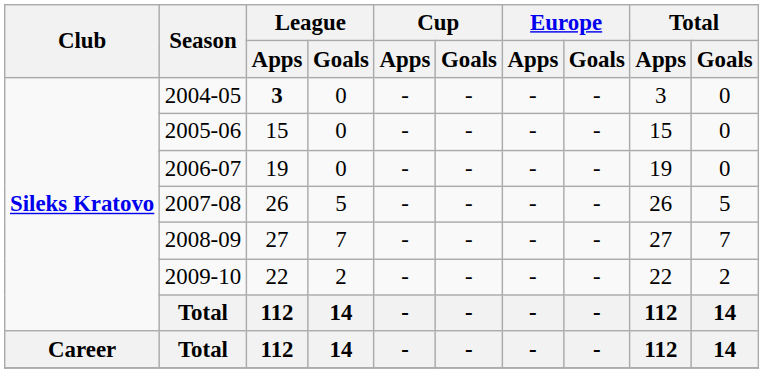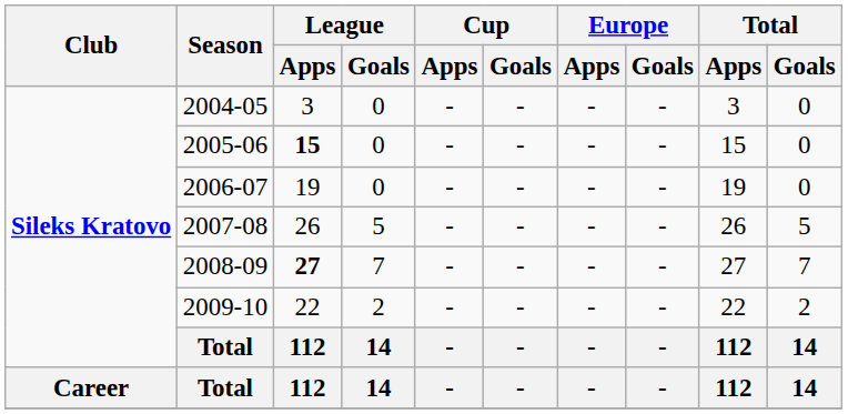2004-05 | League / Apps: bold -> normal
2005-06 | League / Apps: normal -> bold
2008-09 | League / Apps: normal -> bold
